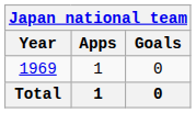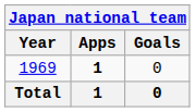1969 | Apps: normal -> bold
